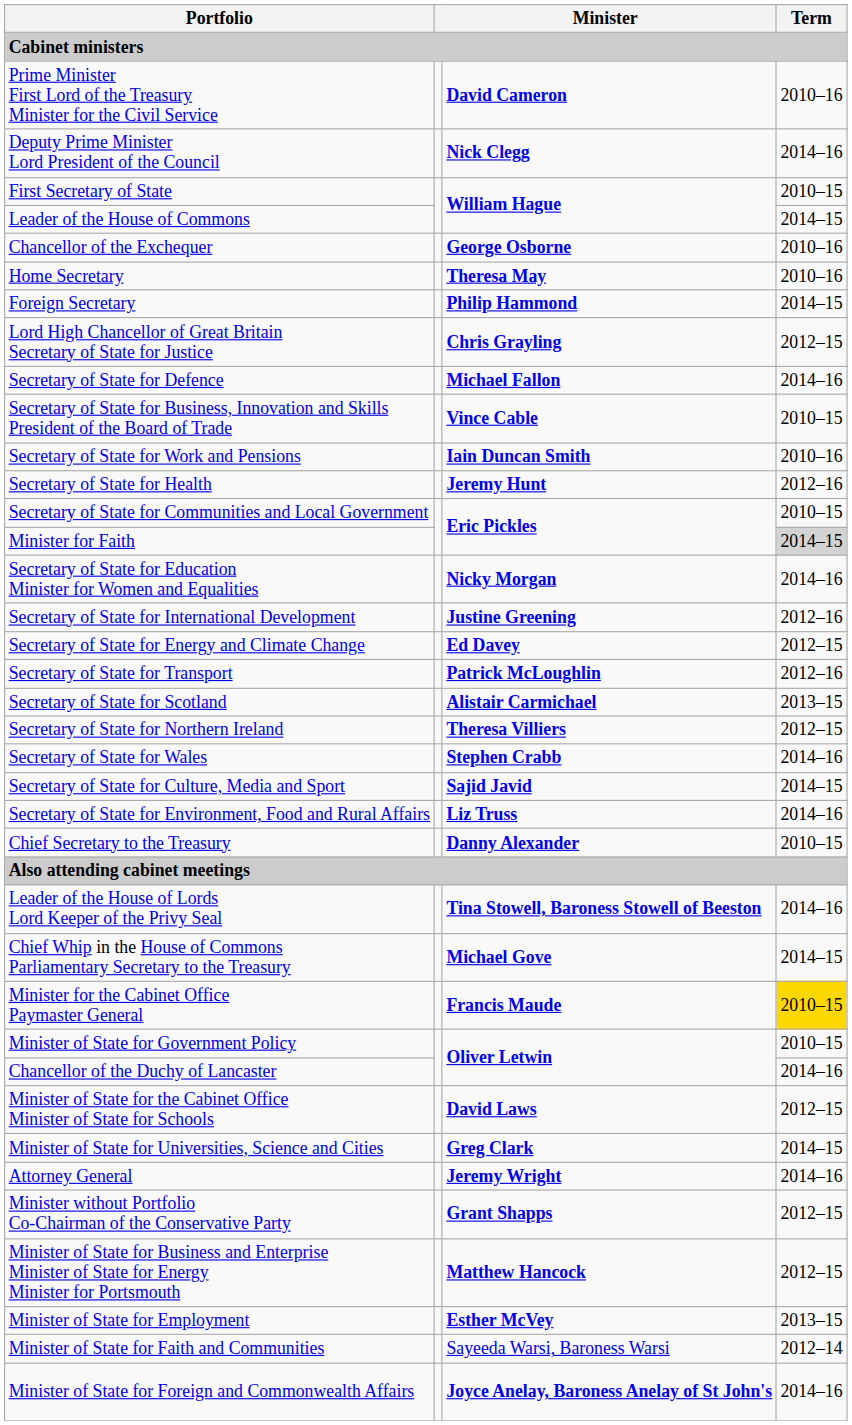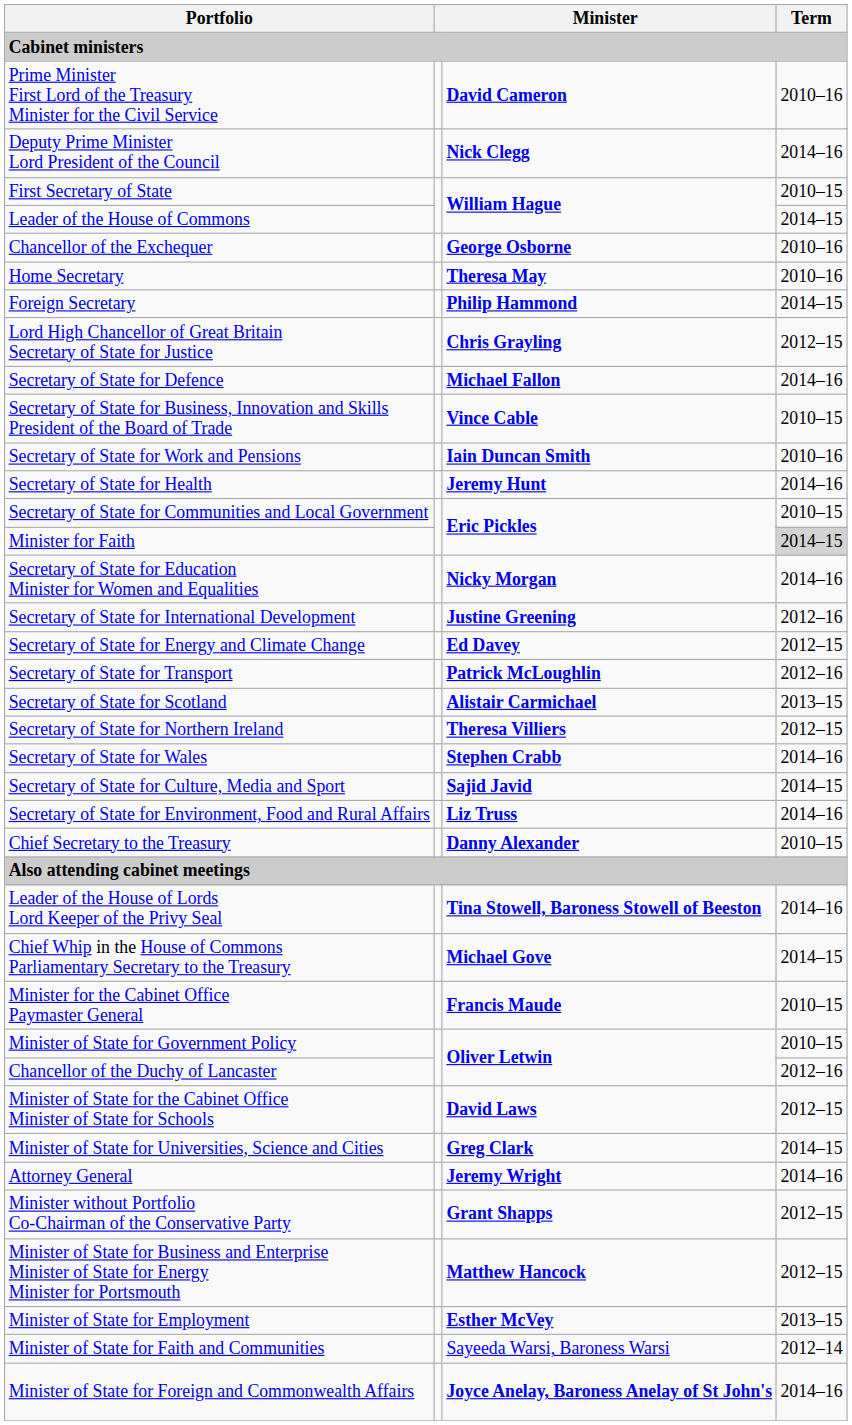Secretary of State for Health | Term: 2012–16 -> 2014–16
Minister for the Cabinet Office Paymaster General | Term: gold background -> no background
Chancellor of the Duchy of Lancaster | Term: 2014–16 -> 2012–16
